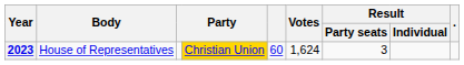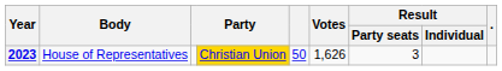2023 | column 5: 60 -> 50
2023 | Votes: 1,624 -> 1,626
